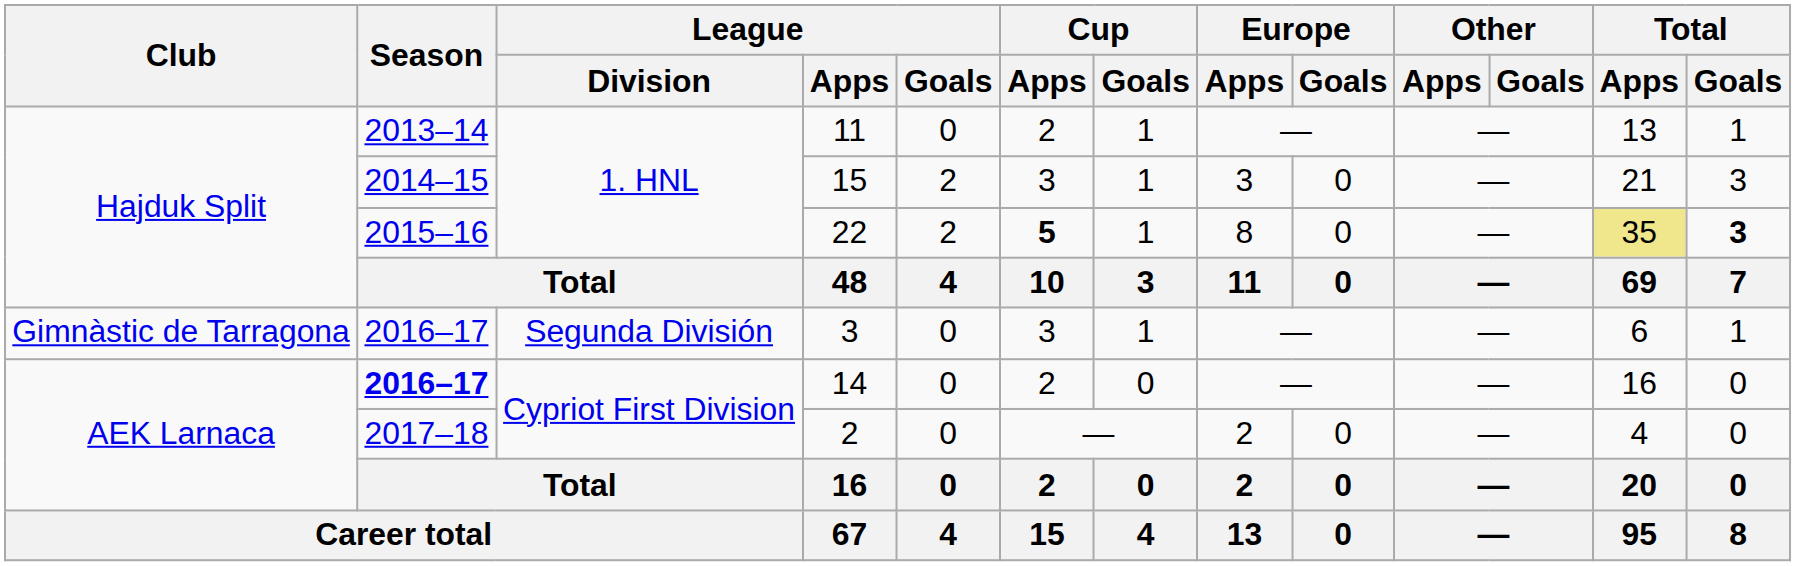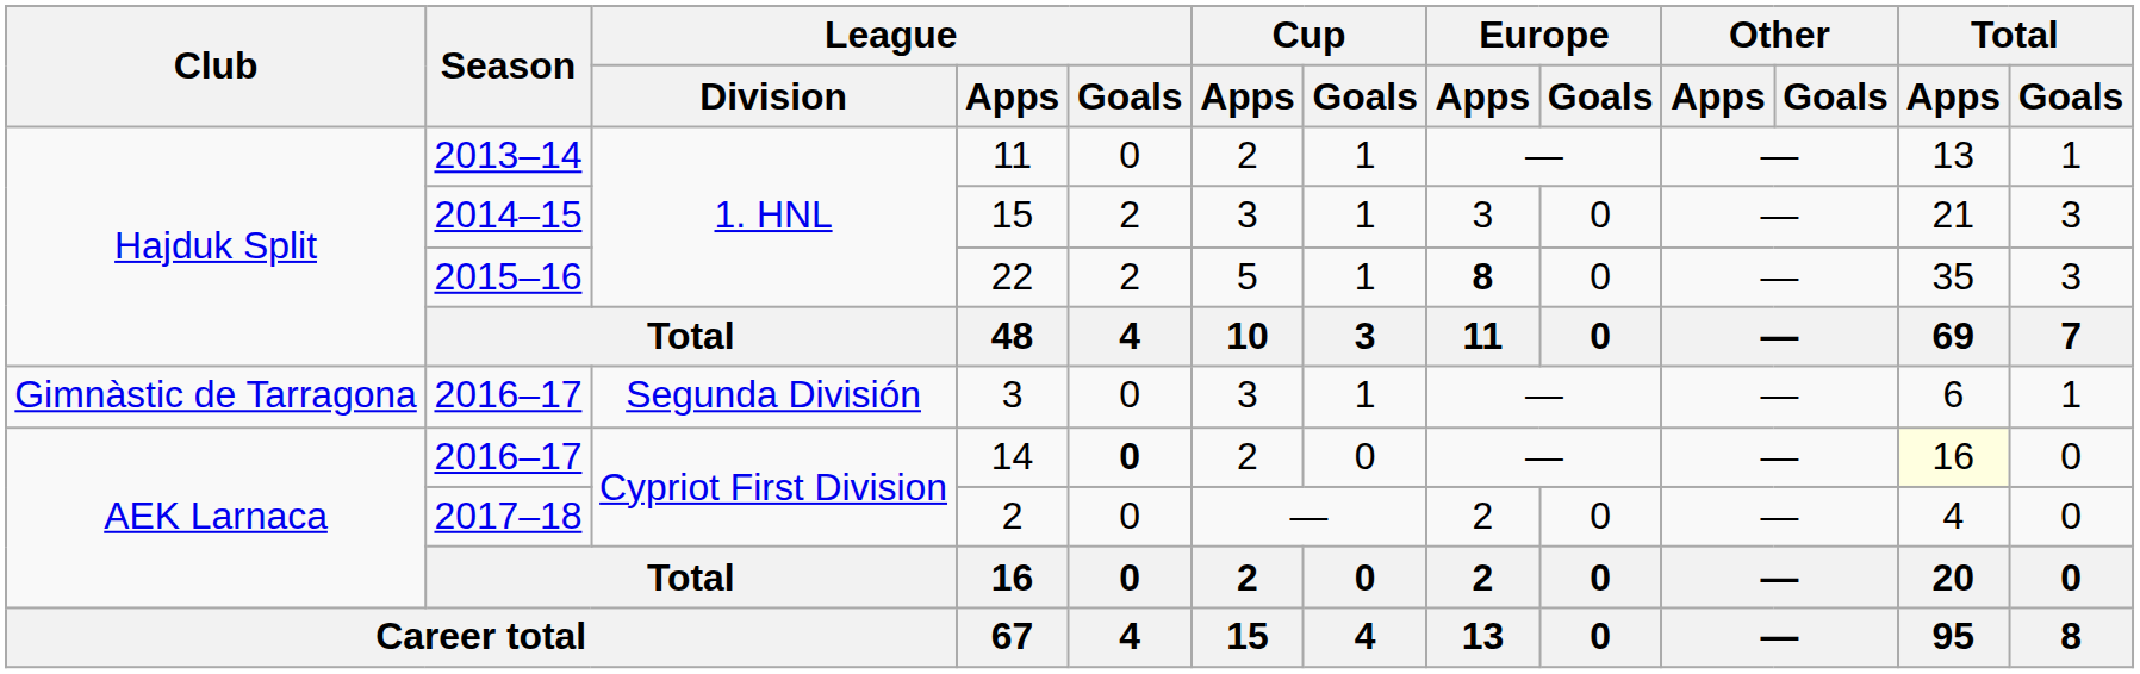22 | Cup / Apps: bold -> normal
22 | Europe / Apps: normal -> bold
22 | Total / Apps: khaki background -> no background
22 | Total / Goals: bold -> normal
14 | Season: bold -> normal
14 | League / Goals: normal -> bold
14 | Total / Apps: no background -> lightyellow background
